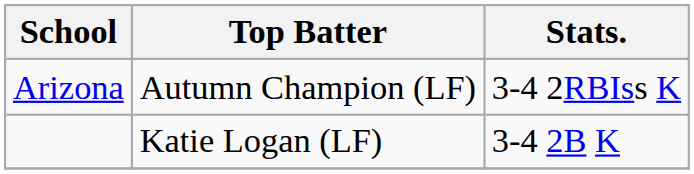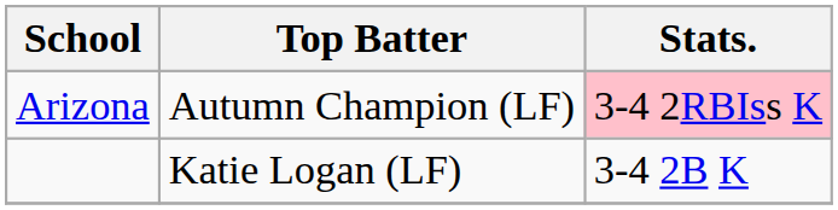Arizona | Stats.: no background -> pink background
